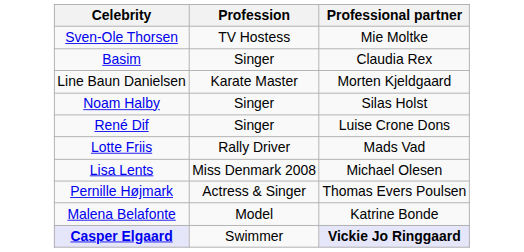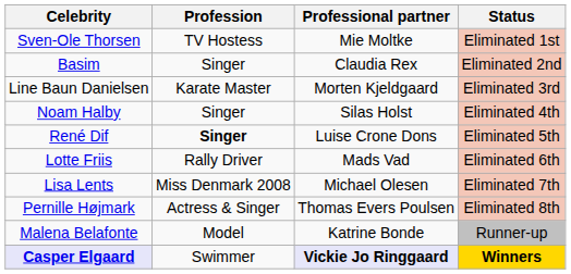+ column: Status | Eliminated 1st | Eliminated 2nd | Eliminated 3rd | Eliminated 4th | Eliminated 5th | Eliminated 6th | Eliminated 7th | Eliminated 8th | Runner-up | Winners
René Dif | Profession: normal -> bold
